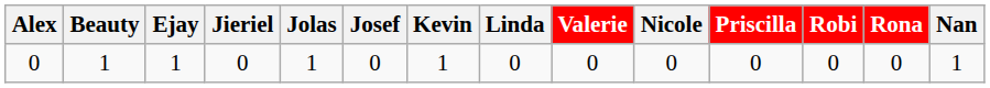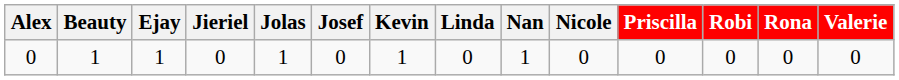columns swapped: Nan <-> Valerie
